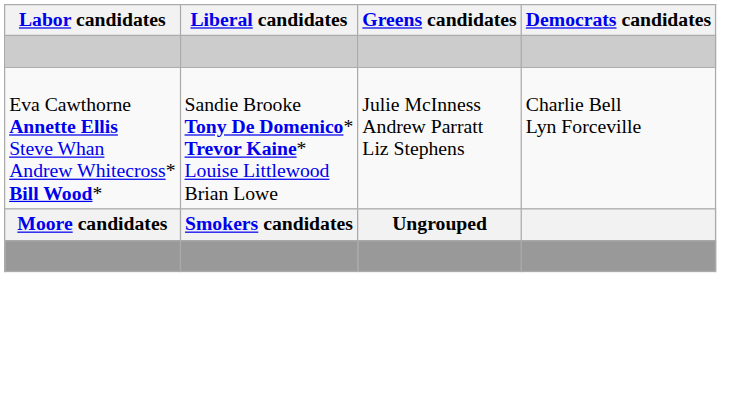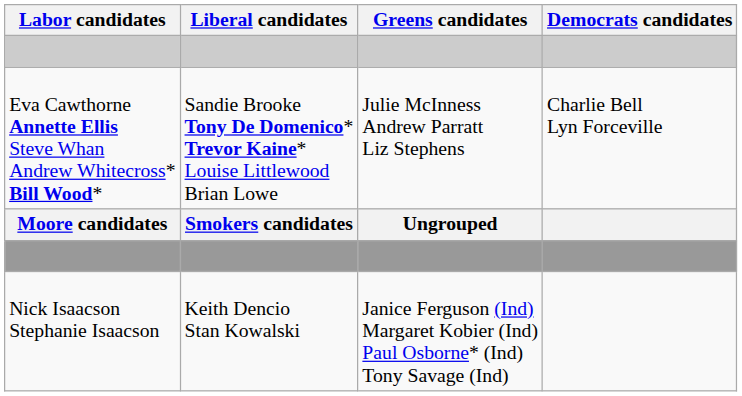+ row: Nick Isaacson Stephanie Isaacson | Keith Dencio Stan Kowalski | Janice Ferguson (Ind) Margaret Kobier (Ind) Paul Osborne* (Ind) Tony Savage (Ind)
